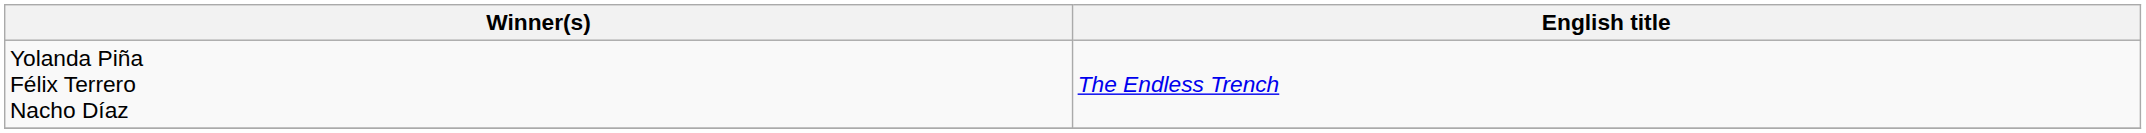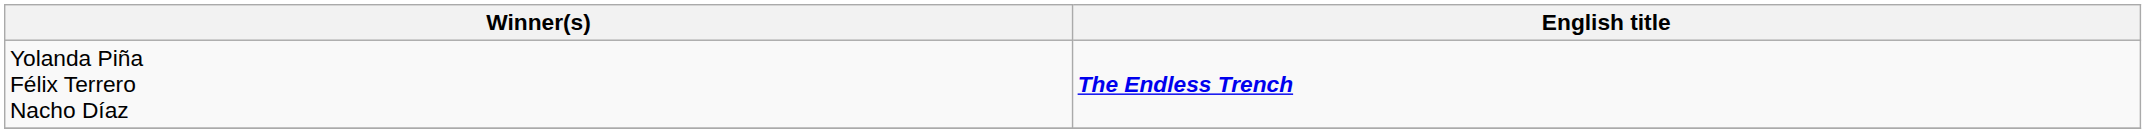Yolanda Piña Félix Terrero Nacho Díaz | English title: normal -> bold
